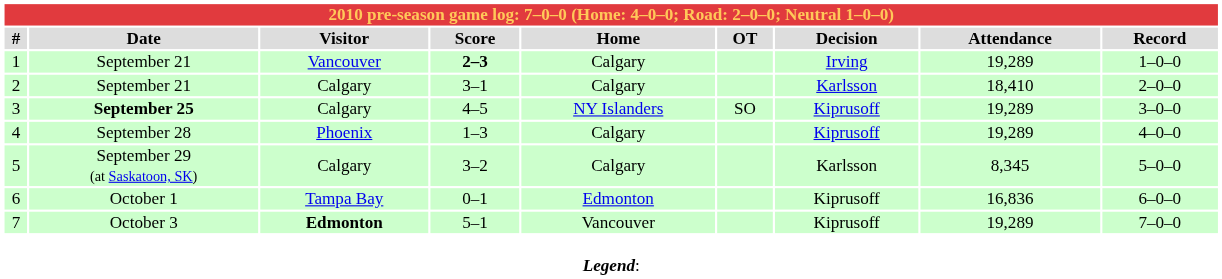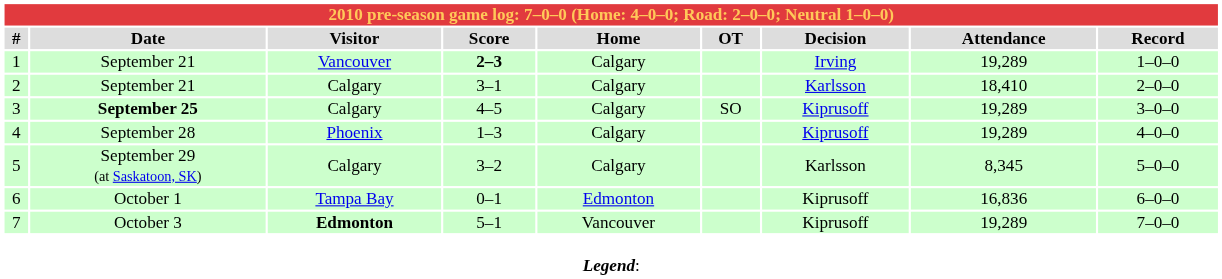3 | Home: NY Islanders -> Calgary
